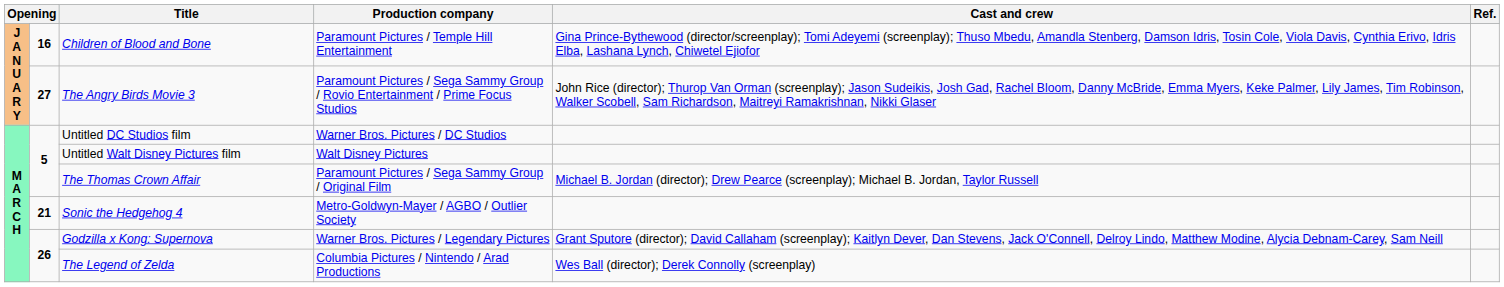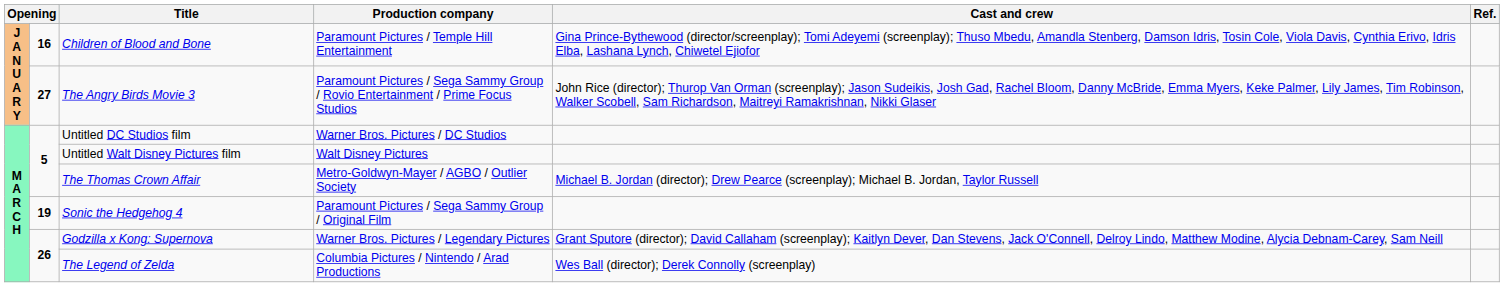The Thomas Crown Affair | Production company: Paramount Pictures / Sega Sammy Group / Original Film -> Metro-Goldwyn-Mayer / AGBO / Outlier Society
Sonic the Hedgehog 4 | column 2: 21 -> 19
Sonic the Hedgehog 4 | Production company: Metro-Goldwyn-Mayer / AGBO / Outlier Society -> Paramount Pictures / Sega Sammy Group / Original Film
